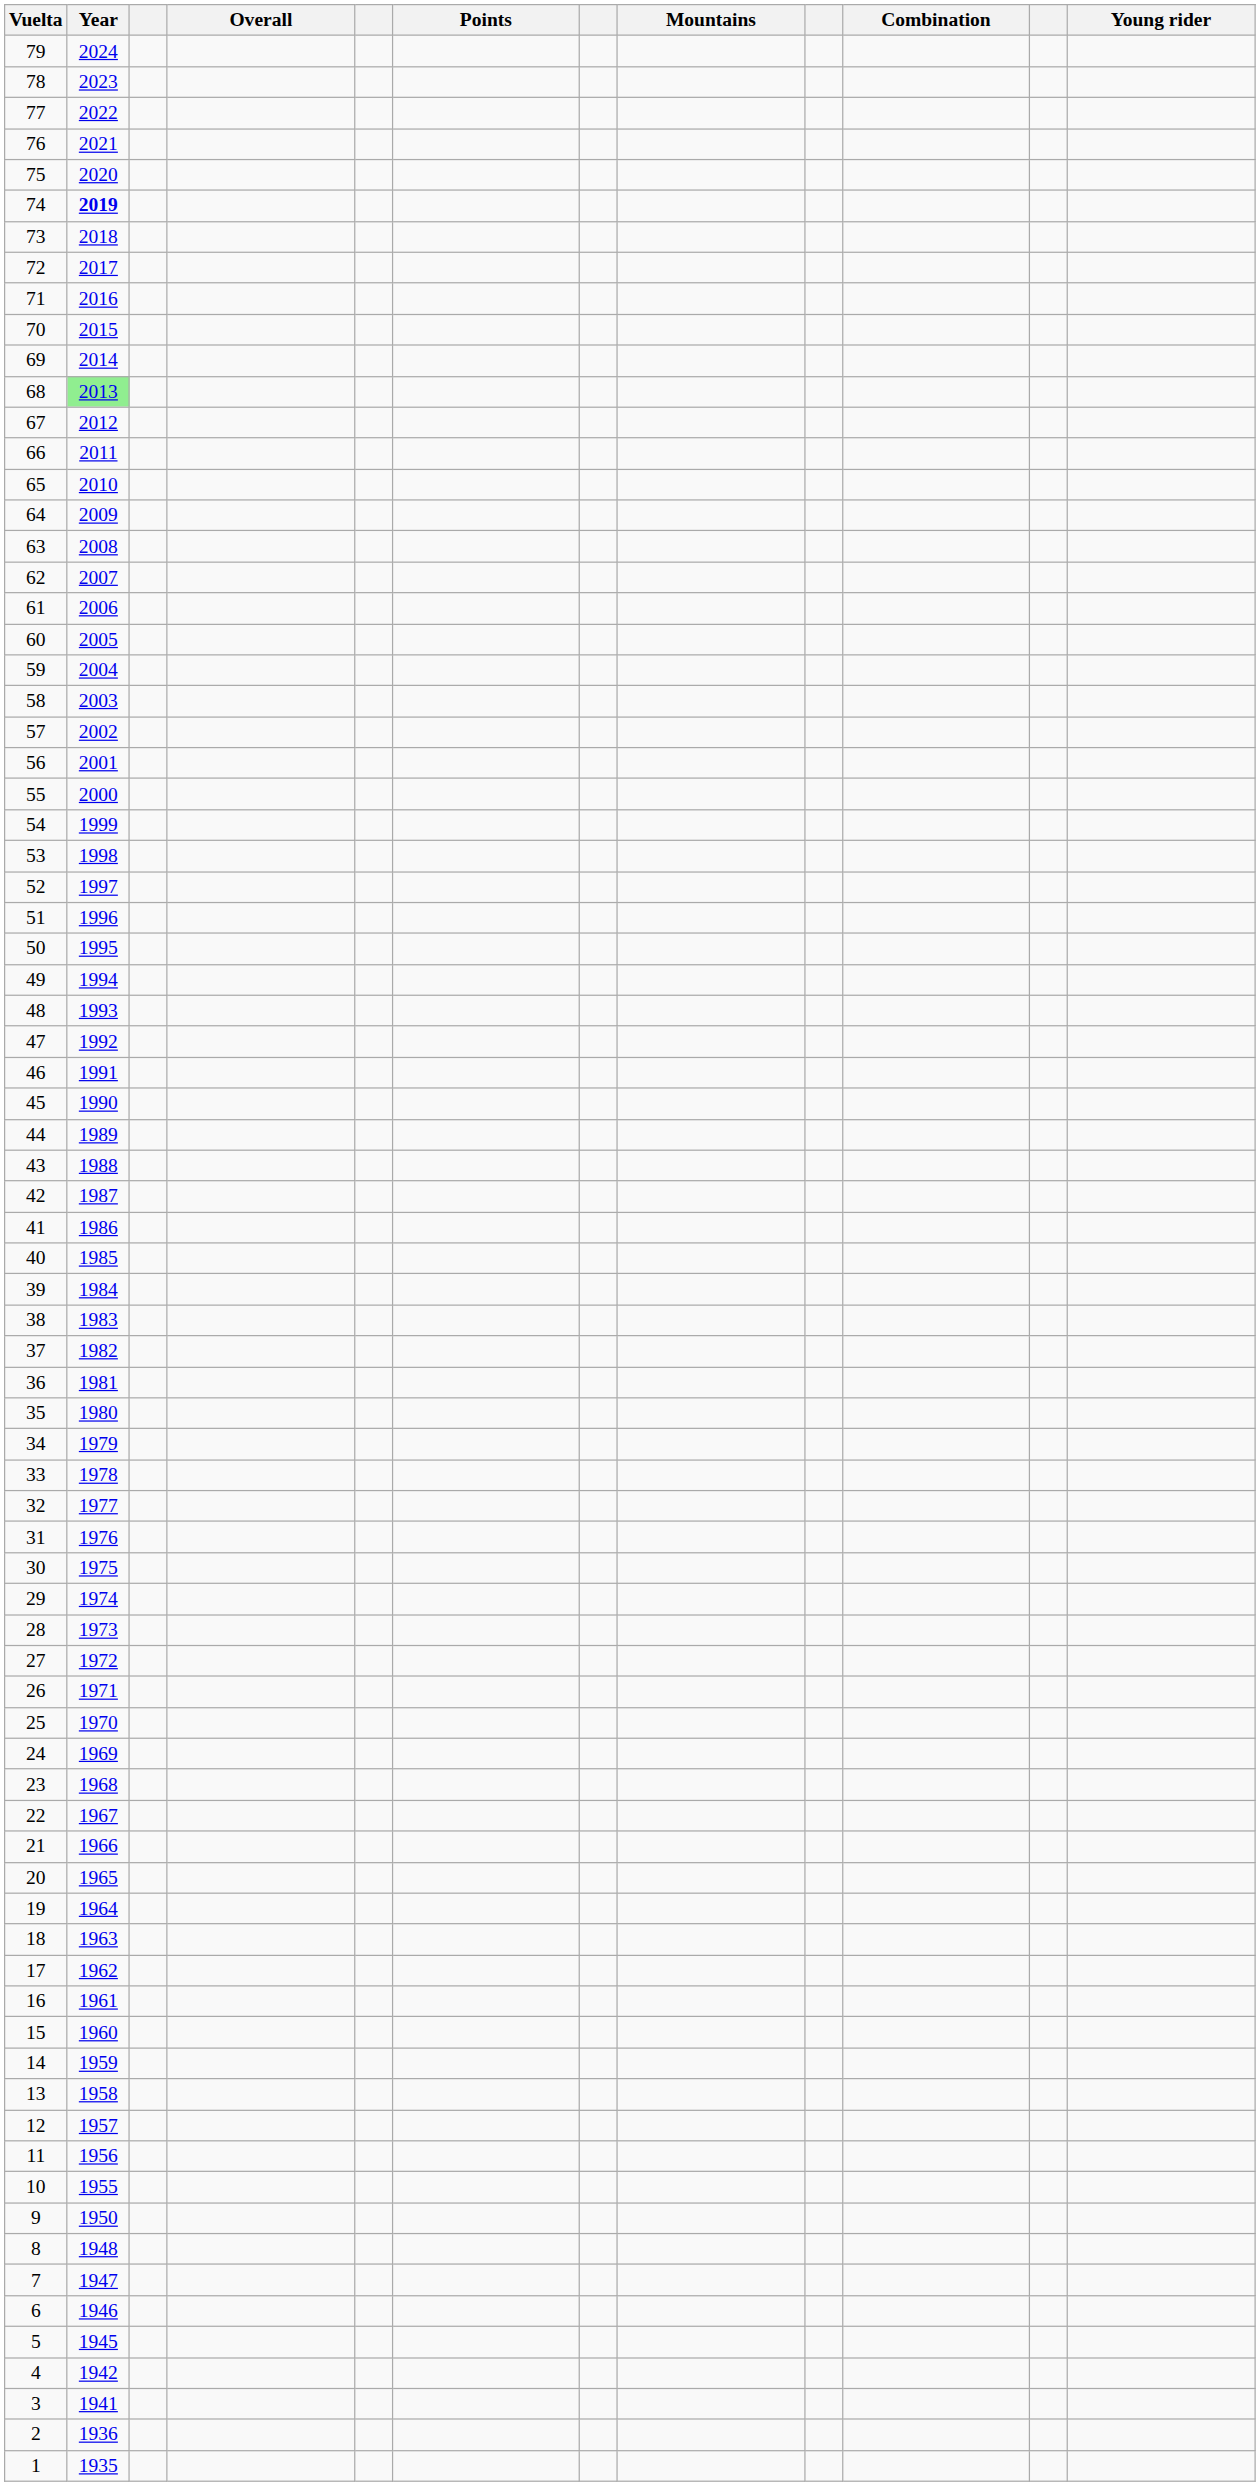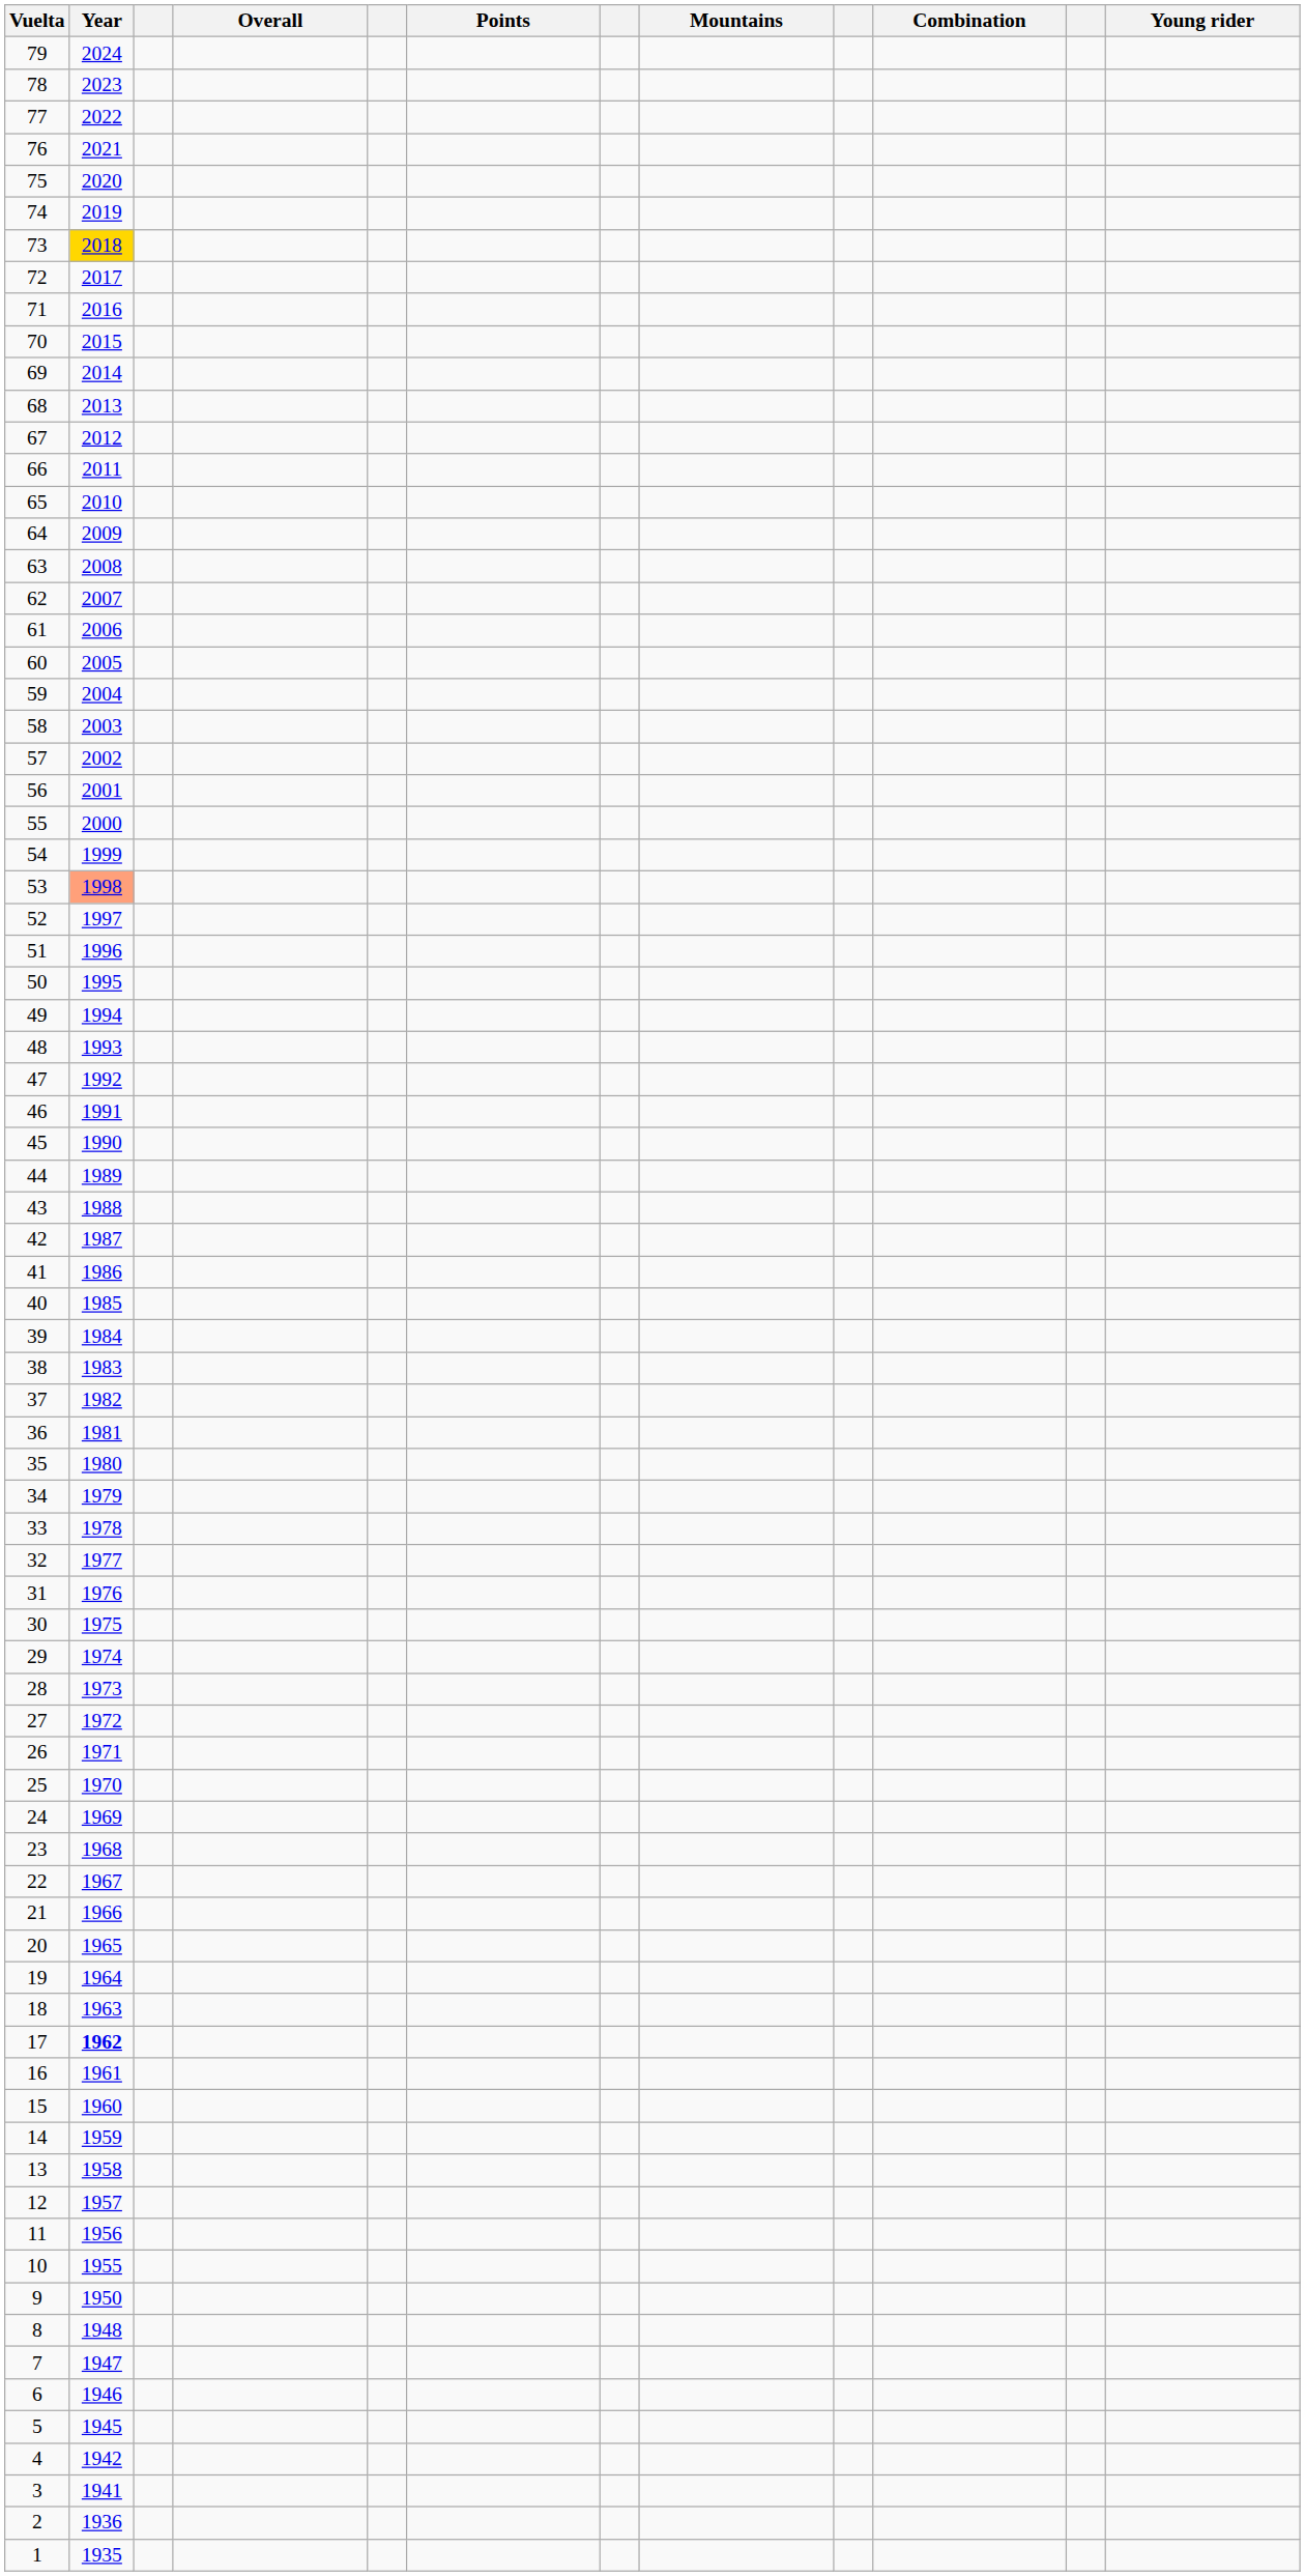74 | Year: bold -> normal
73 | Year: no background -> gold background
68 | Year: lightgreen background -> no background
53 | Year: no background -> lightsalmon background
17 | Year: normal -> bold
